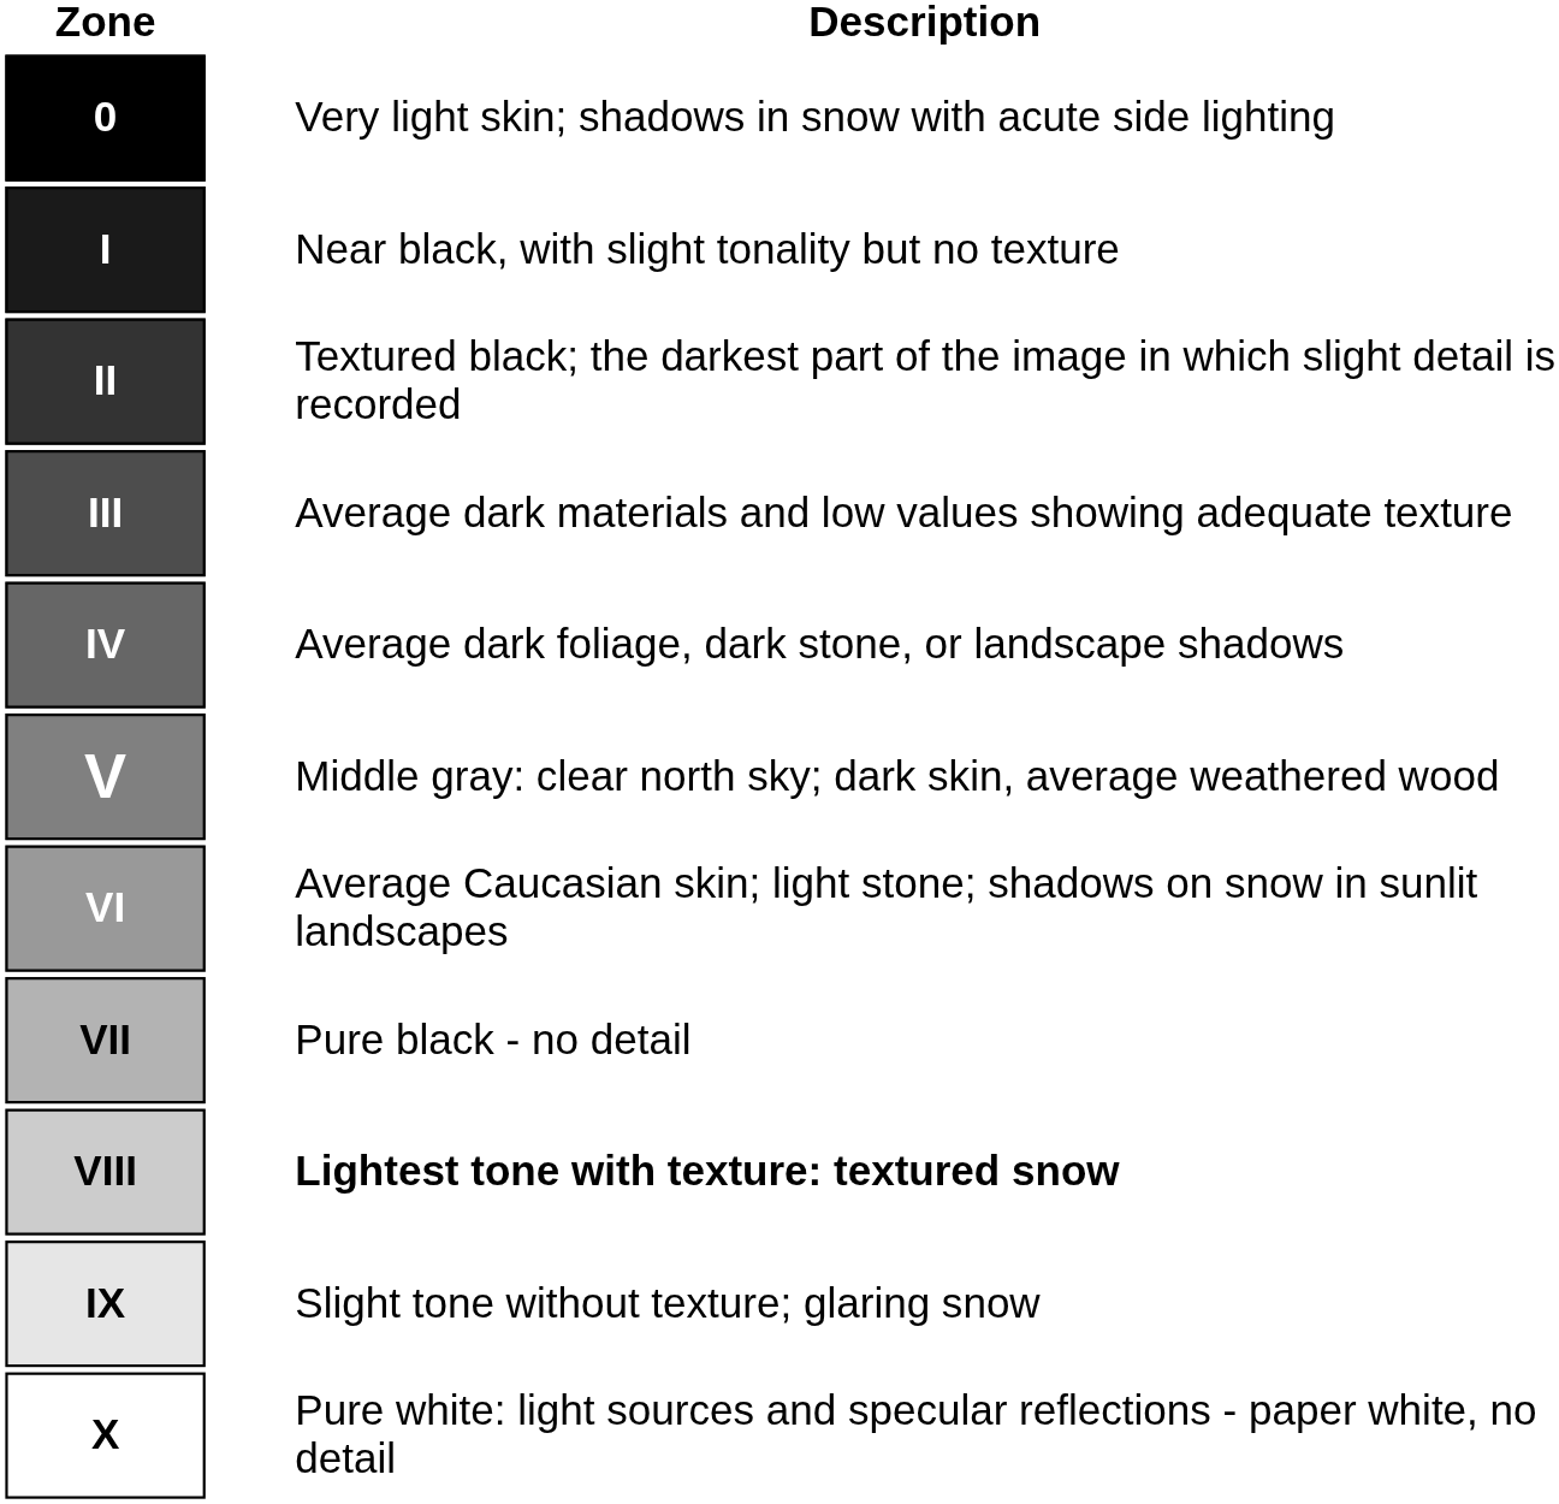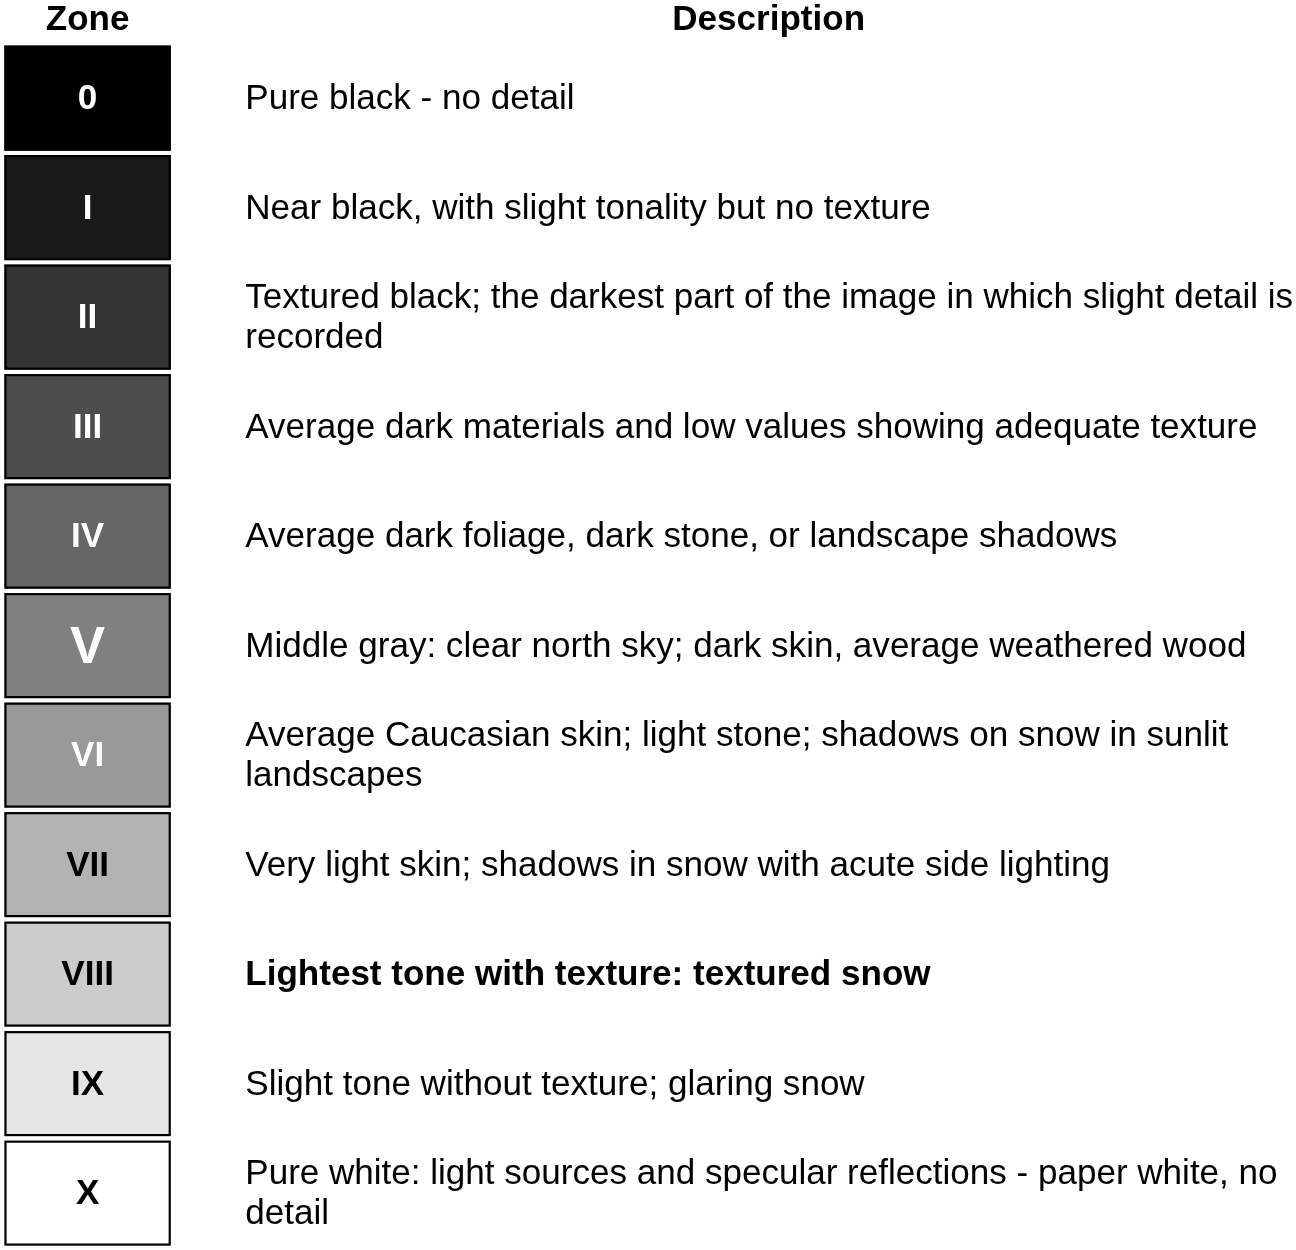0 | Description: Very light skin; shadows in snow with acute side lighting -> Pure black - no detail
VII | Description: Pure black - no detail -> Very light skin; shadows in snow with acute side lighting
